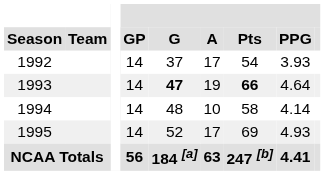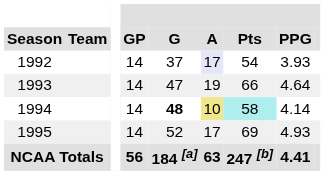1992 | A: no background -> lavender background
1993 | G: bold -> normal
1993 | Pts: bold -> normal
1994 | G: normal -> bold
1994 | A: no background -> khaki background
1994 | Pts: no background -> paleturquoise background
